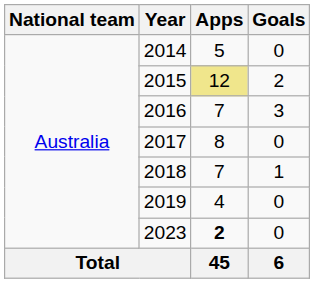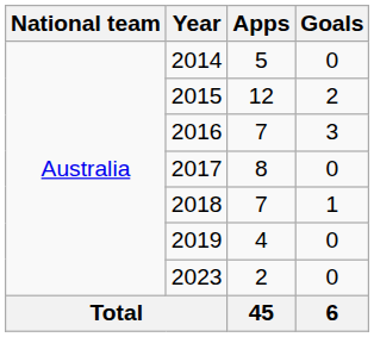2015 | Apps: khaki background -> no background
2023 | Apps: bold -> normal
